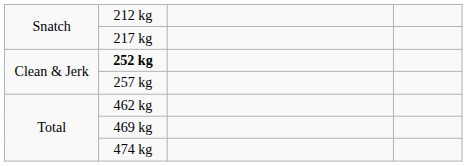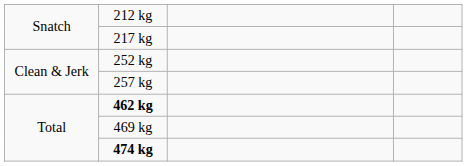252 kg | column 2: bold -> normal
462 kg | column 2: normal -> bold
474 kg | column 2: normal -> bold
